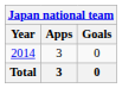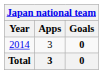2014 | Goals: normal -> bold
